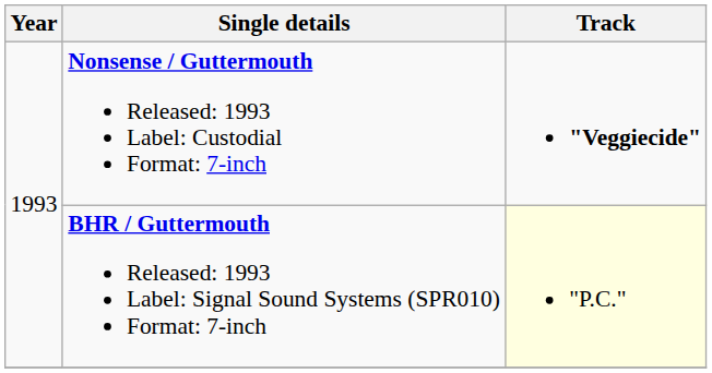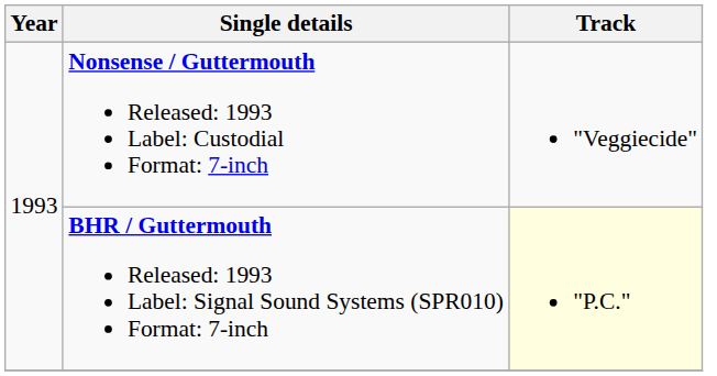row 2 | Track: bold -> normal
